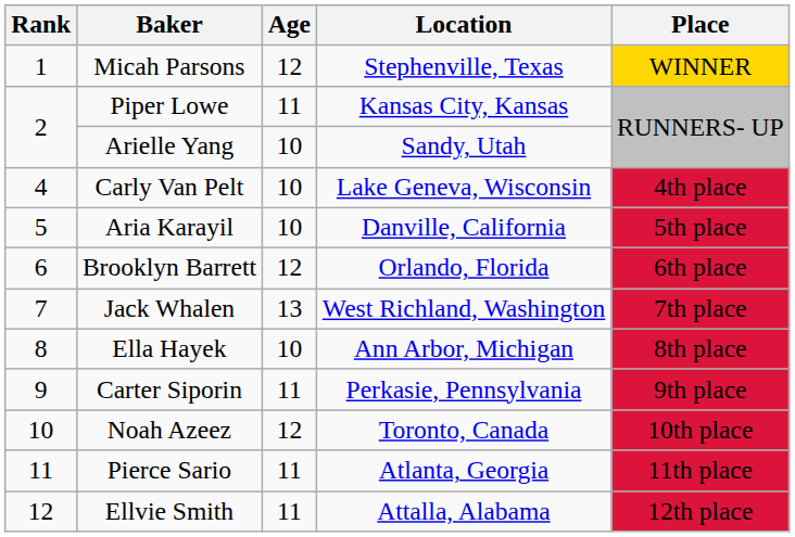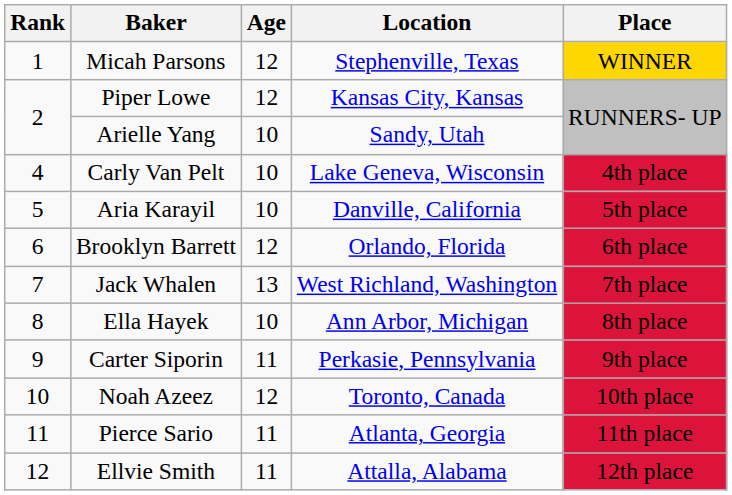Piper Lowe | Age: 11 -> 12
